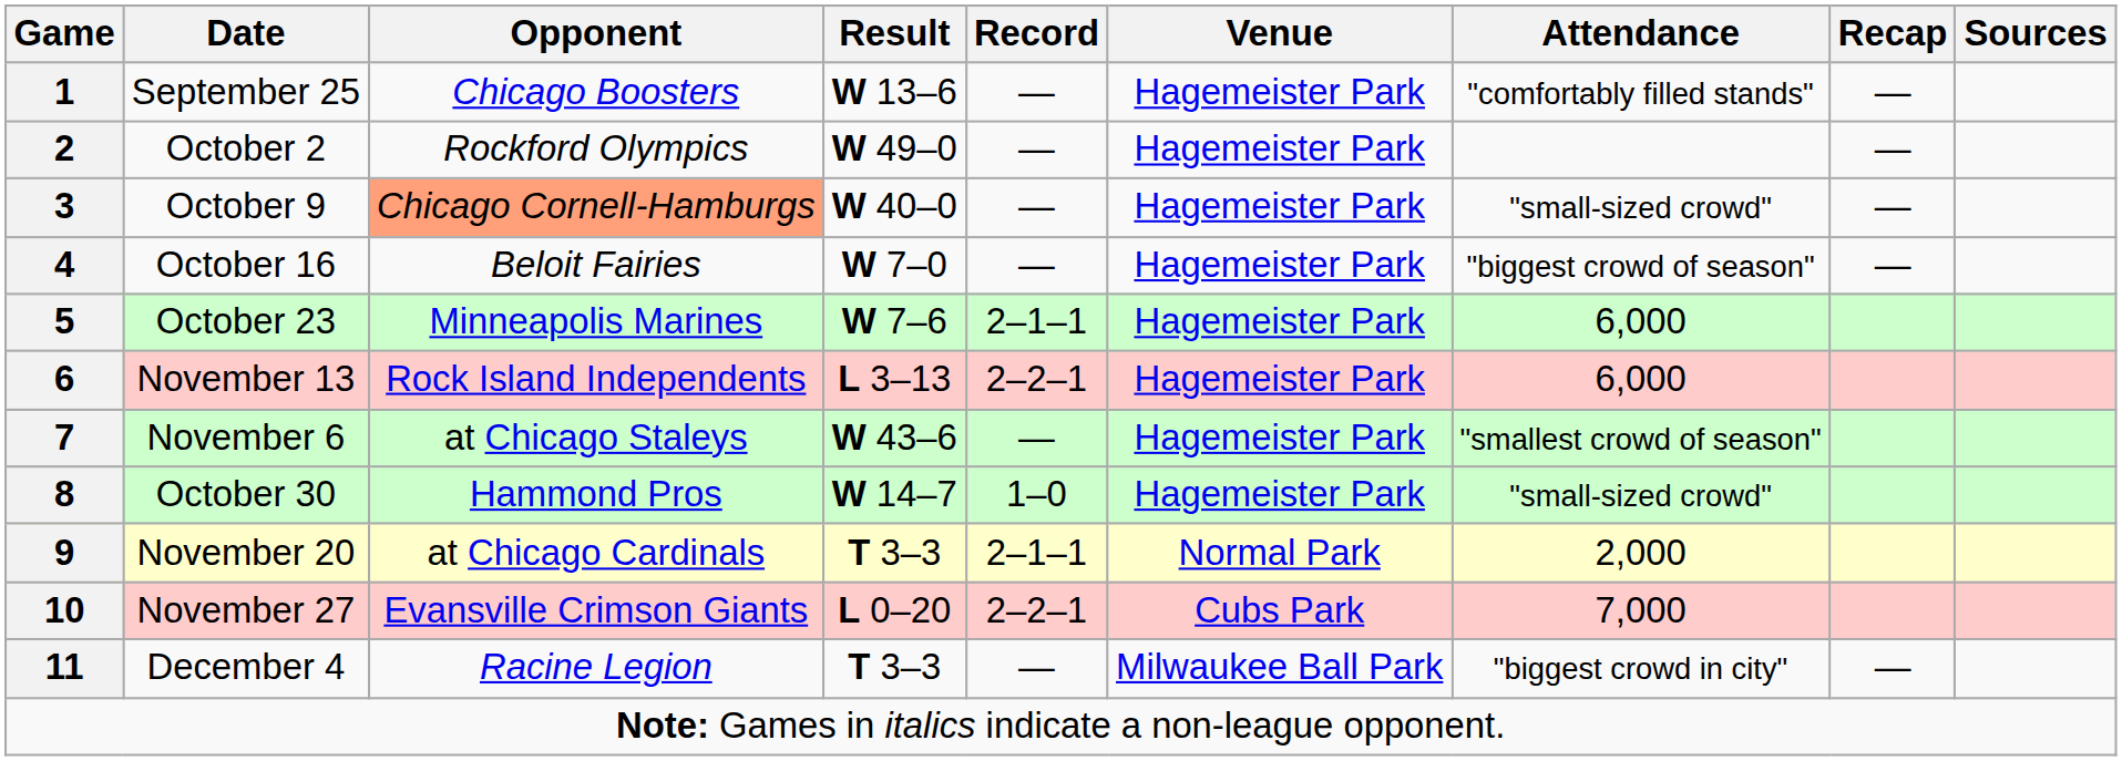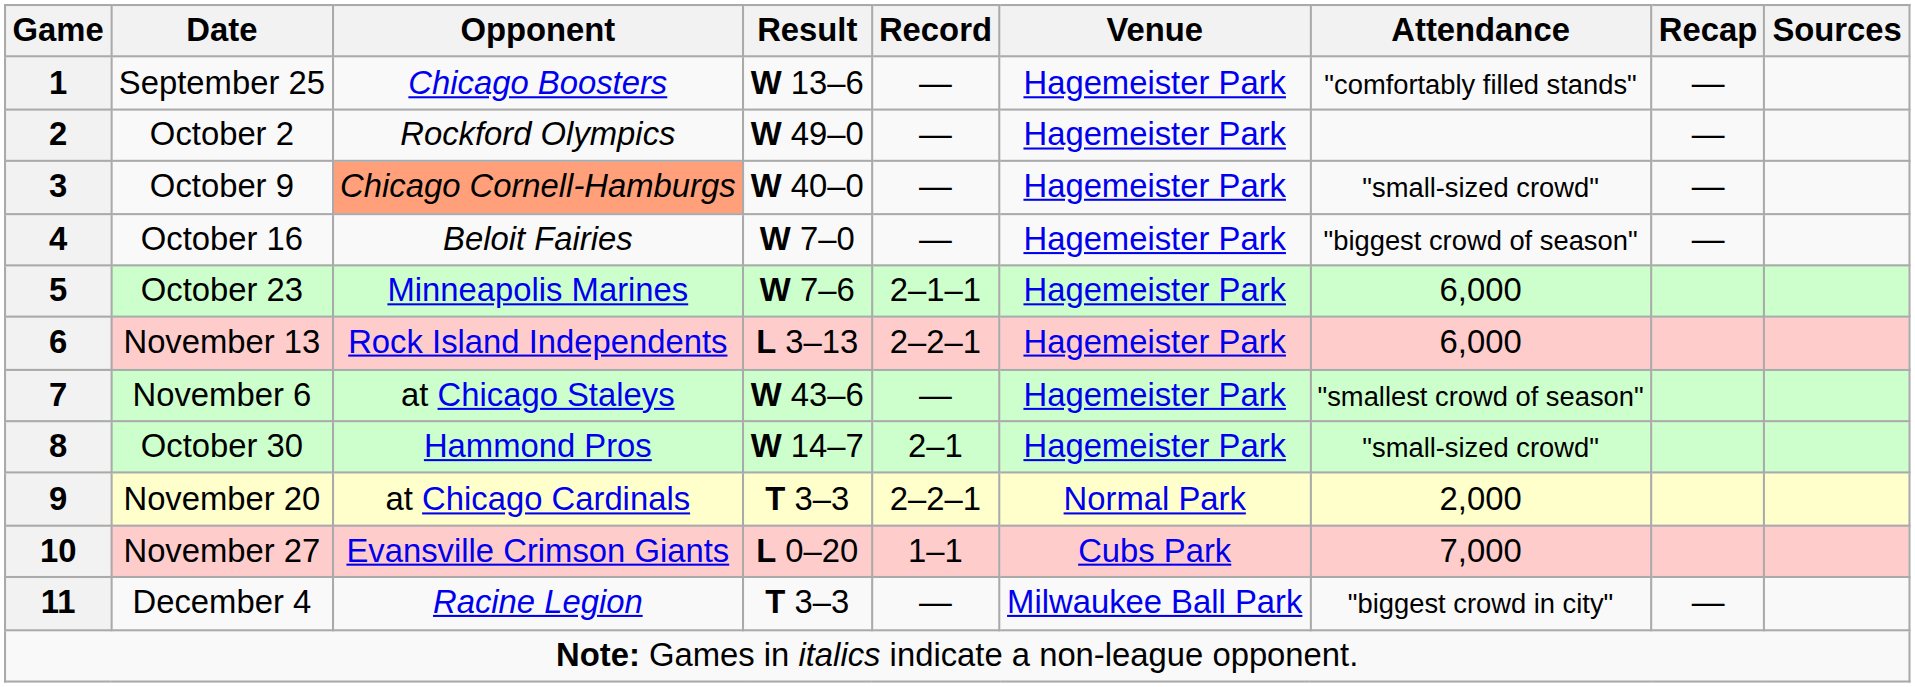8 | Record: 1–0 -> 2–1
9 | Record: 2–1–1 -> 2–2–1
10 | Record: 2–2–1 -> 1–1
